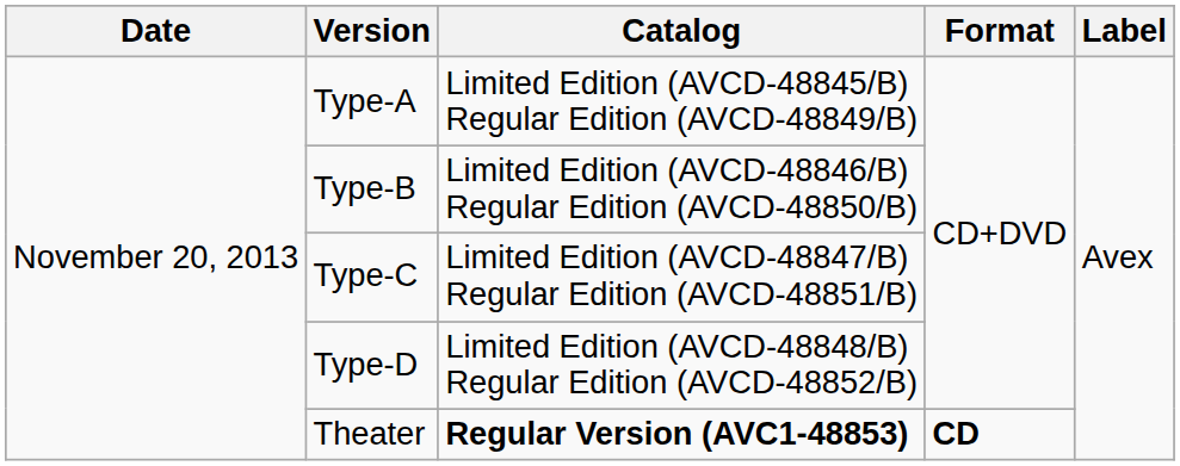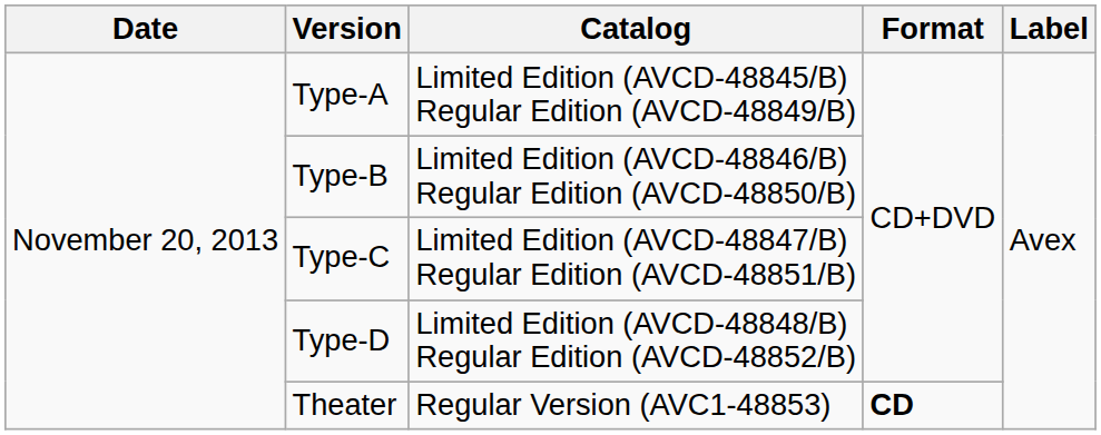Theater | Catalog: bold -> normal
